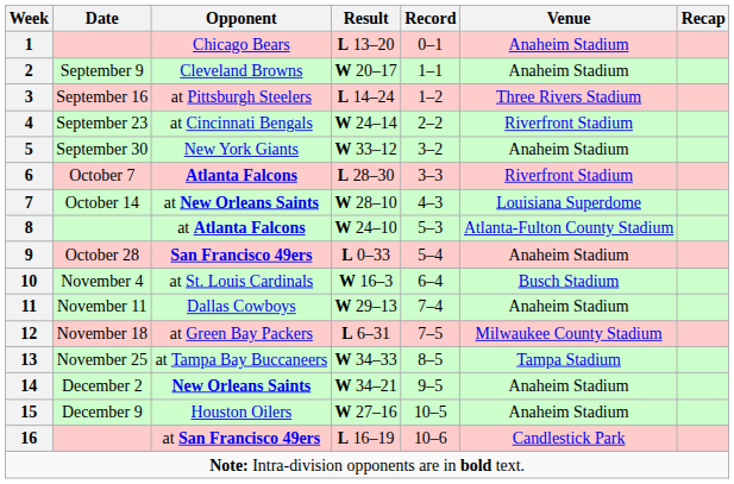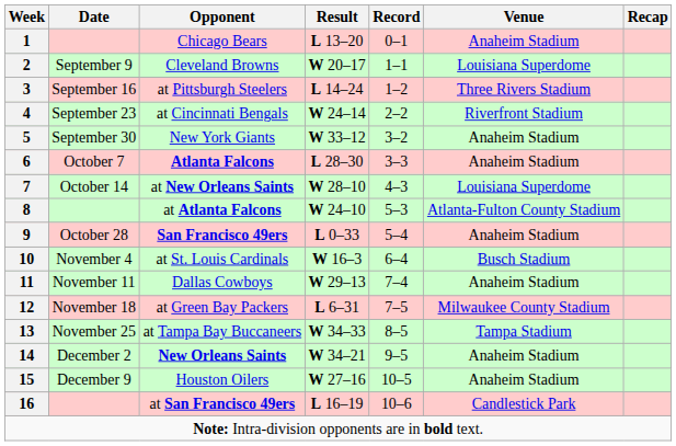2 | Venue: Anaheim Stadium -> Louisiana Superdome
6 | Venue: Riverfront Stadium -> Anaheim Stadium
